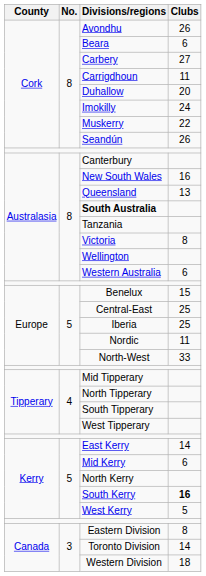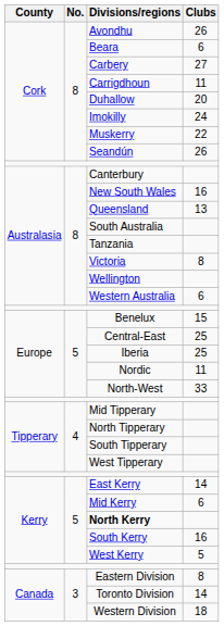South Australia | Divisions/regions: bold -> normal
North Kerry | Divisions/regions: normal -> bold
South Kerry | Clubs: bold -> normal
